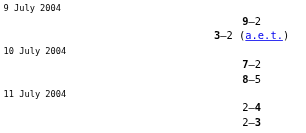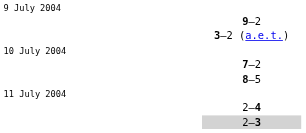2–3 | column 2: no background -> lightgrey background
